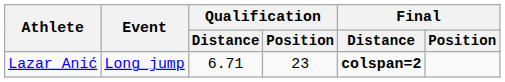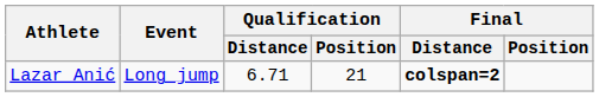Lazar Anić | Qualification / Position: 23 -> 21
